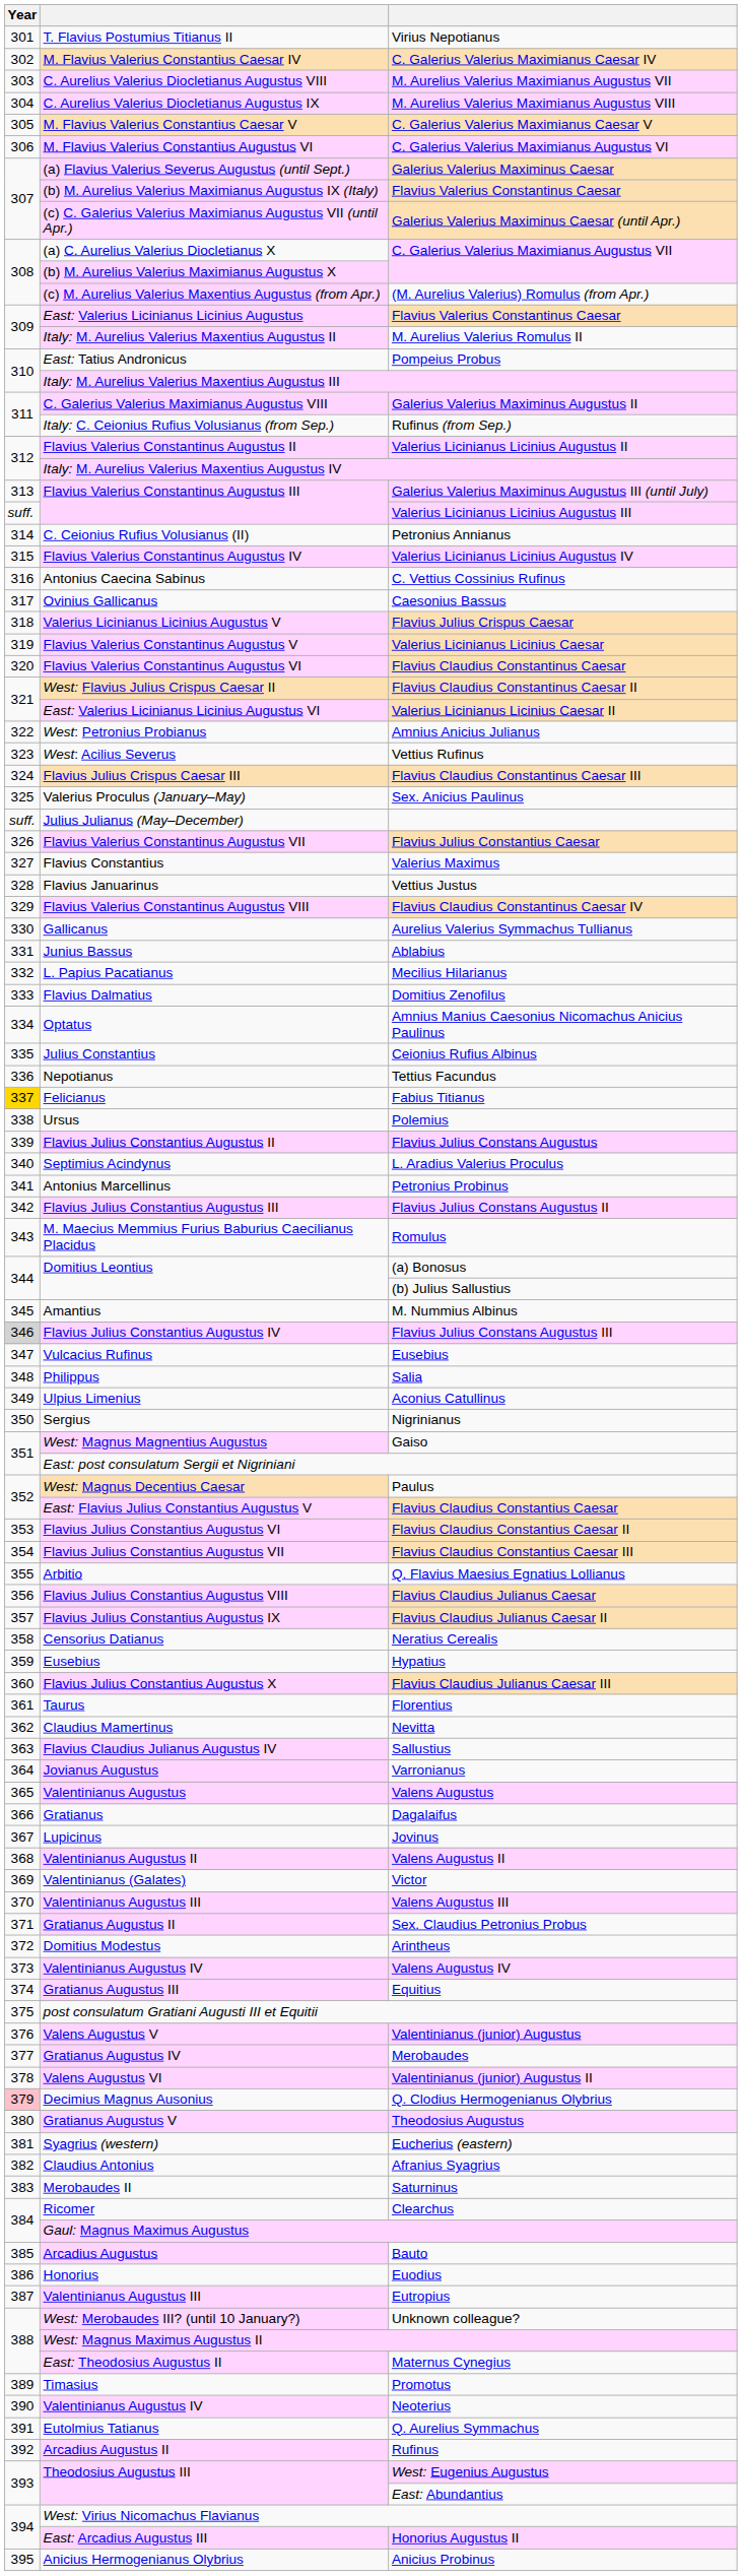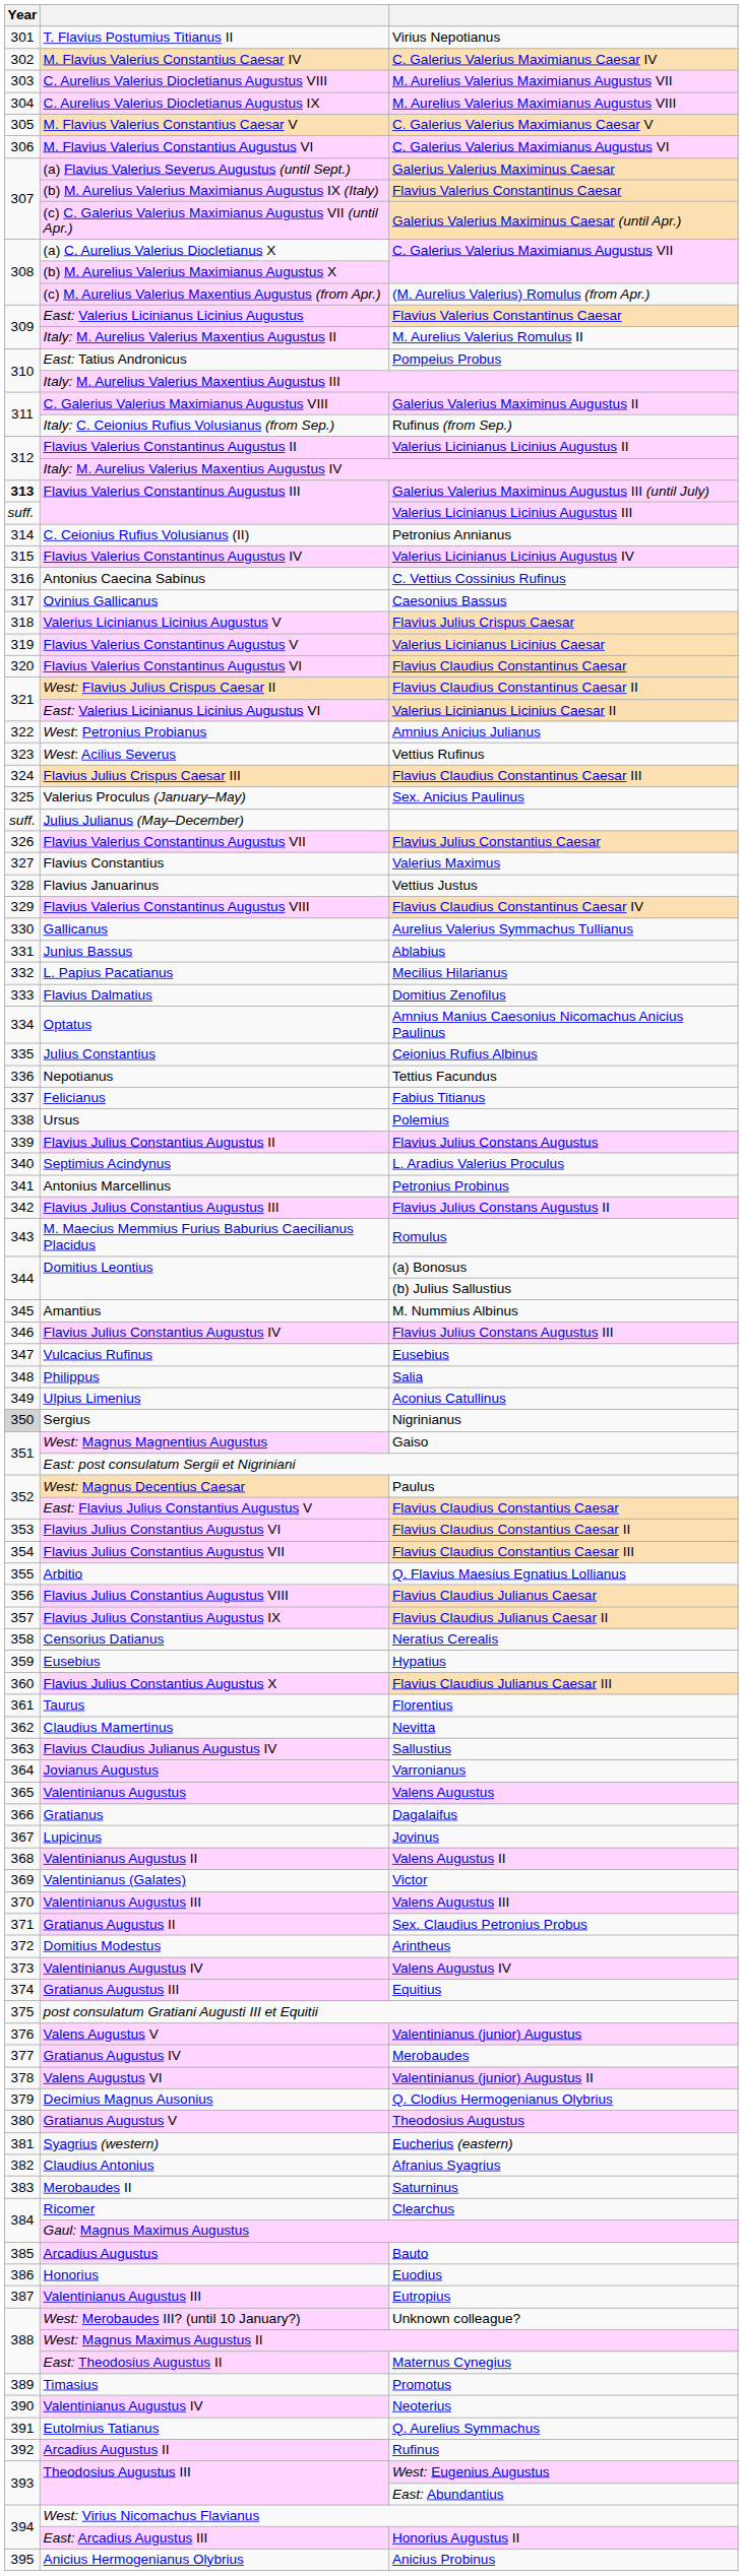Galerius Valerius Maximinus Augustus III (until July) | Year: normal -> bold
Fabius Titianus | Year: gold background -> no background
Flavius Julius Constans Augustus III | Year: lightgrey background -> no background
Nigrinianus | Year: no background -> lightgrey background
Q. Clodius Hermogenianus Olybrius | Year: pink background -> no background
